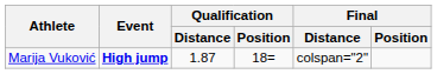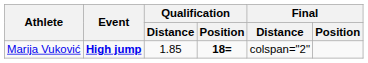Marija Vuković | Qualification / Distance: 1.87 -> 1.85
Marija Vuković | Qualification / Position: normal -> bold
